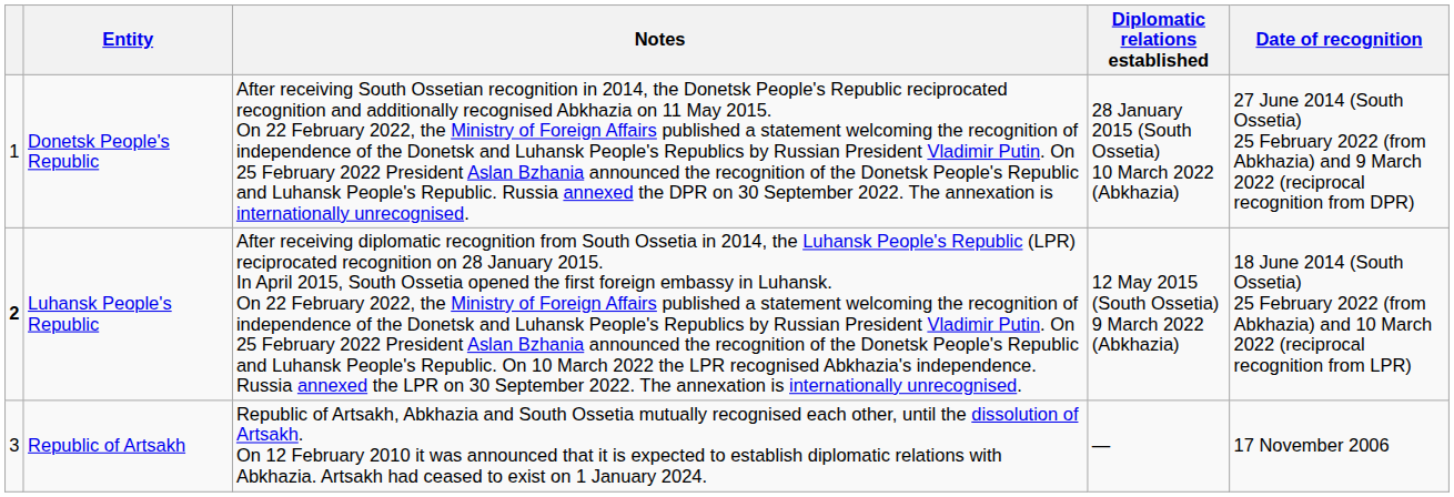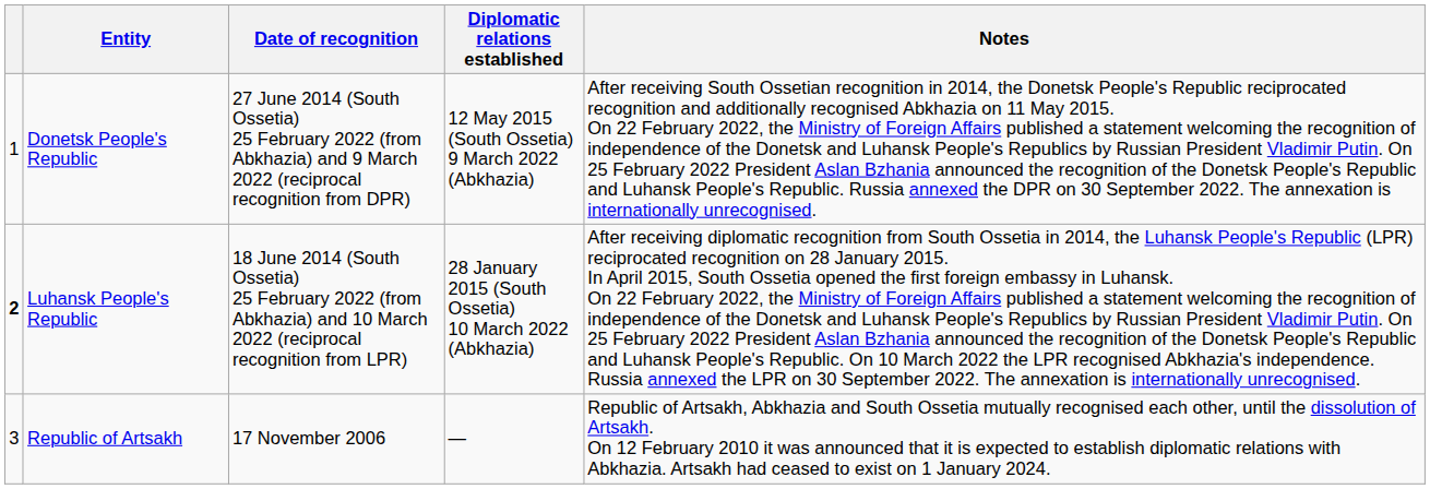columns swapped: Date of recognition <-> Notes
Donetsk People's Republic | Diplomatic relations established: 28 January 2015 (South Ossetia) 10 March 2022 (Abkhazia) -> 12 May 2015 (South Ossetia) 9 March 2022 (Abkhazia)
Luhansk People's Republic | Diplomatic relations established: 12 May 2015 (South Ossetia) 9 March 2022 (Abkhazia) -> 28 January 2015 (South Ossetia) 10 March 2022 (Abkhazia)
